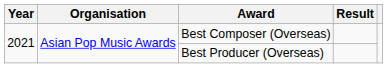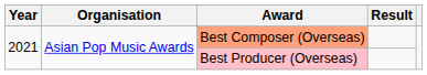Best Composer (Overseas) | Award: no background -> lightsalmon background
Best Producer (Overseas) | Award: no background -> pink background
